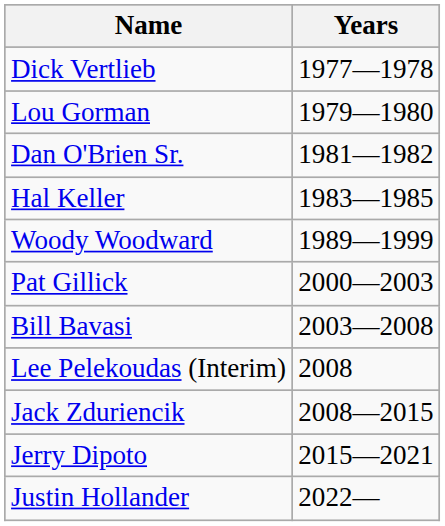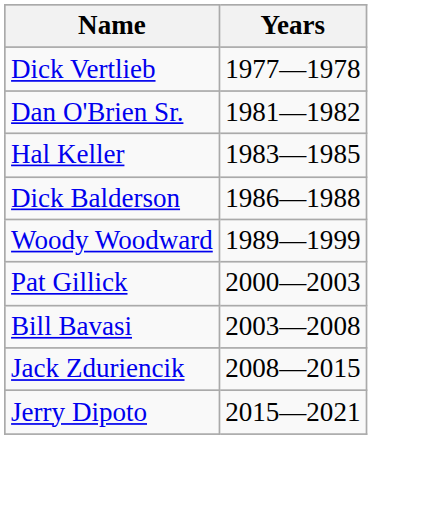- row: Lou Gorman | 1979—1980
+ row: Dick Balderson | 1986—1988
- row: Lee Pelekoudas (Interim) | 2008
- row: Justin Hollander | 2022—
